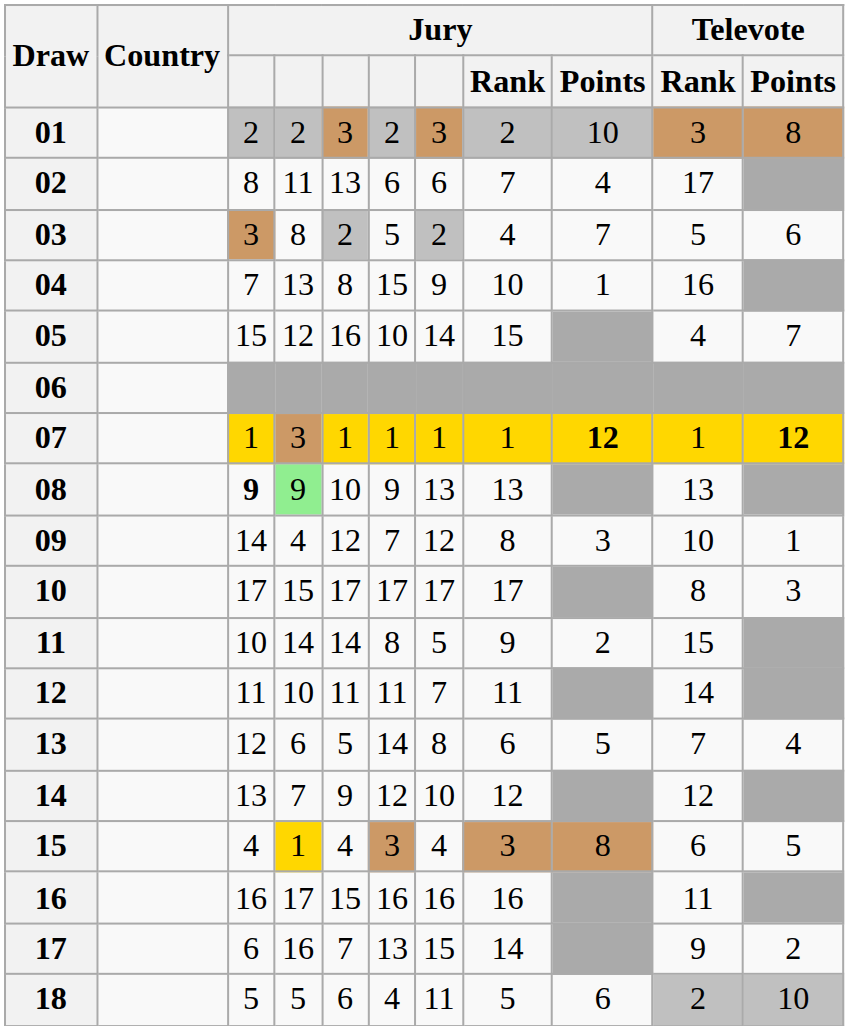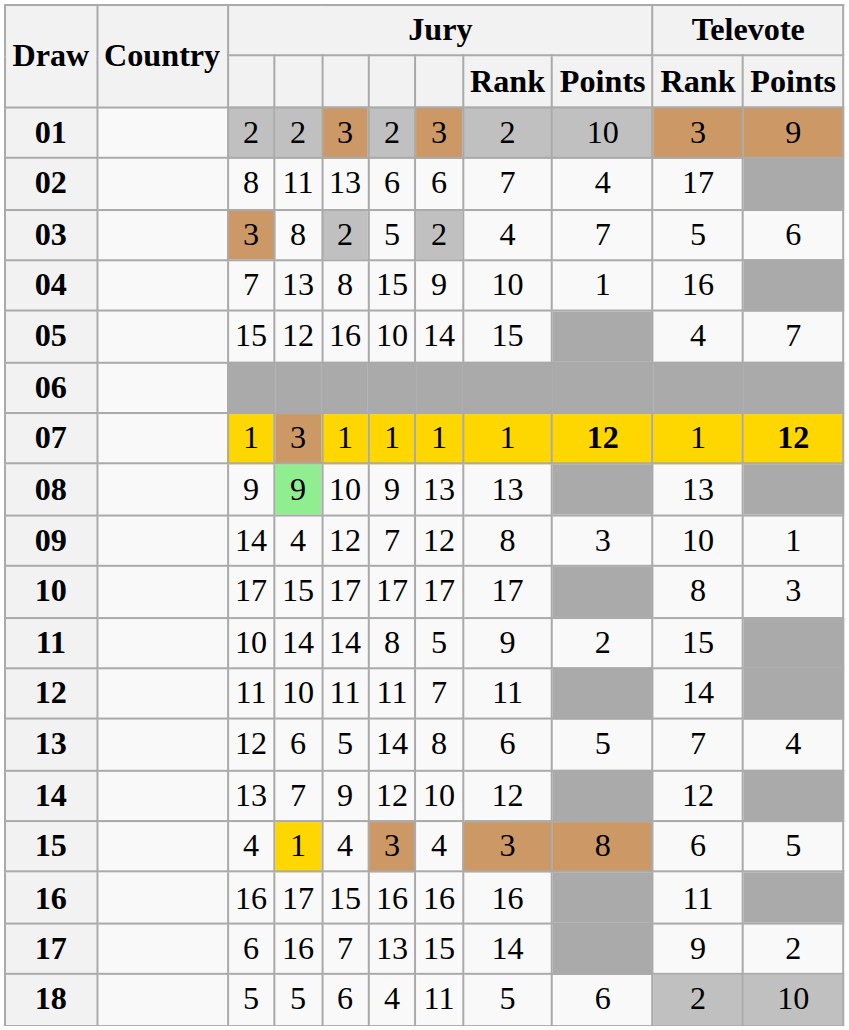01 | Televote / Points: 8 -> 9
08 | column 3: bold -> normal
